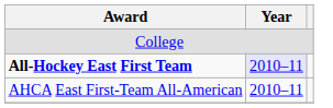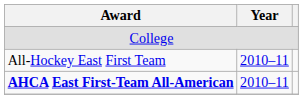All-Hockey East First Team | Award: bold -> normal
All-Hockey East First Team | Year: lavender background -> no background
AHCA East First-Team All-American | Award: normal -> bold
